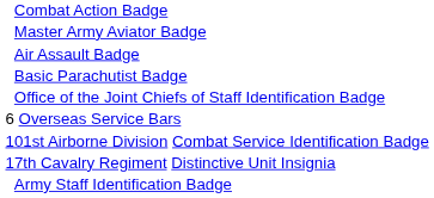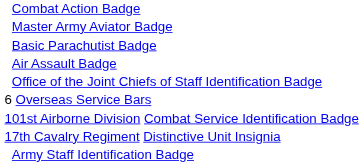row 3 | column 1: Air Assault Badge -> Basic Parachutist Badge
row 4 | column 1: Basic Parachutist Badge -> Air Assault Badge
